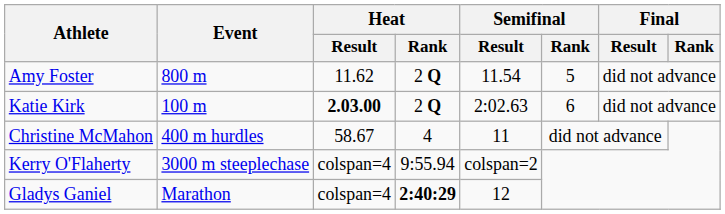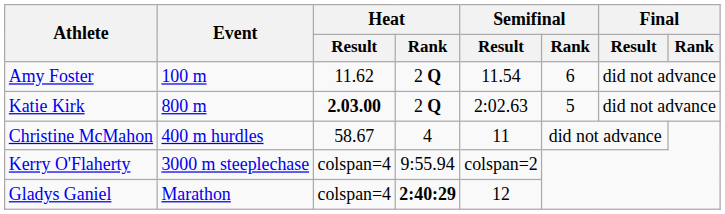Amy Foster | Event: 800 m -> 100 m
Amy Foster | Semifinal / Rank: 5 -> 6
Katie Kirk | Event: 100 m -> 800 m
Katie Kirk | Semifinal / Rank: 6 -> 5
